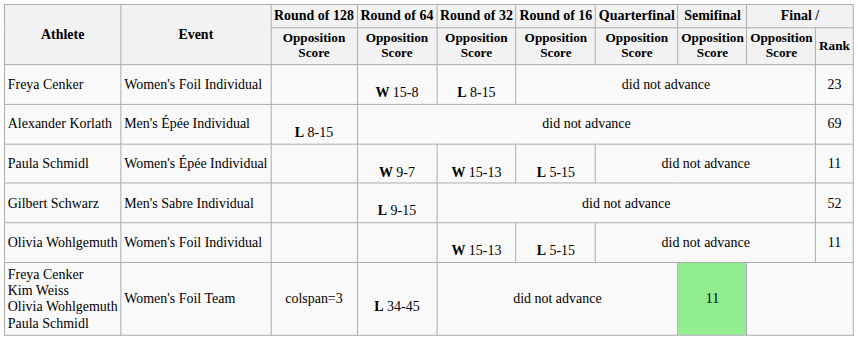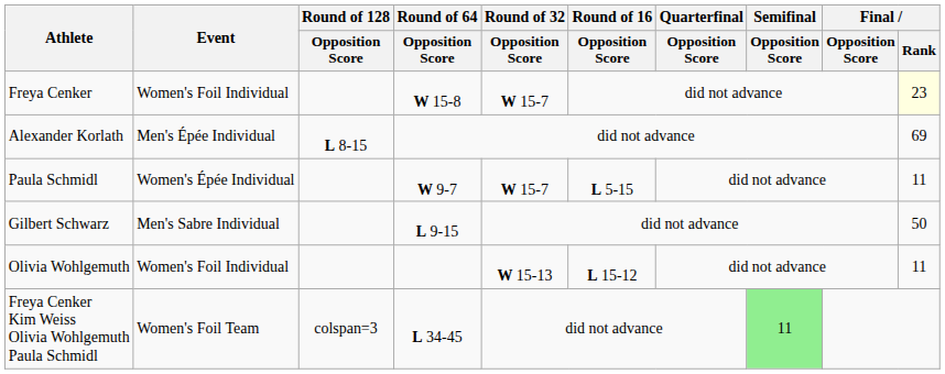Freya Cenker | Round of 32 / Opposition Score: L 8-15 -> W 15-7
Freya Cenker | Final / Rank: no background -> lightyellow background
Paula Schmidl | Round of 32 / Opposition Score: W 15-13 -> W 15-7
Gilbert Schwarz | Final / Rank: 52 -> 50
Olivia Wohlgemuth | Round of 16 / Opposition Score: L 5-15 -> L 15-12
